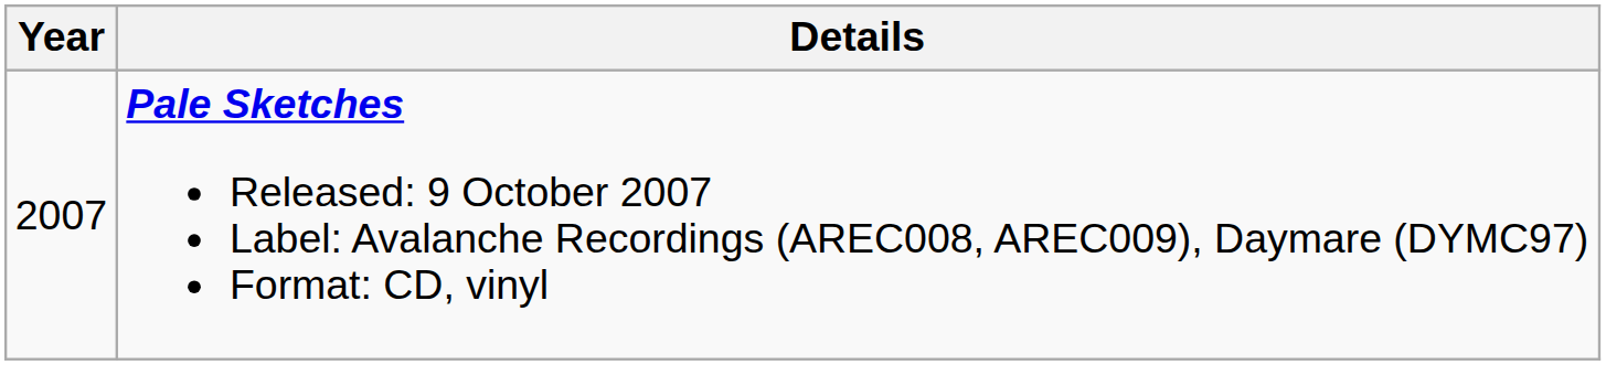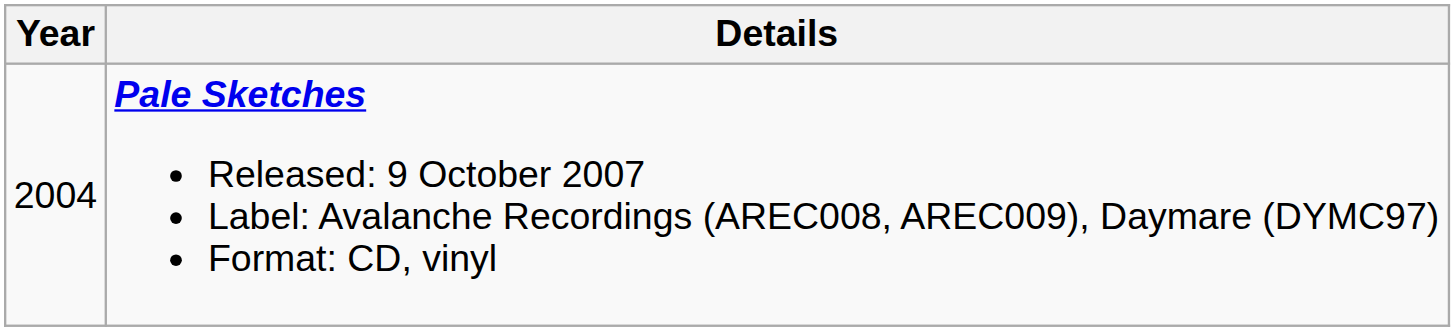row 2 | Year: 2007 -> 2004
